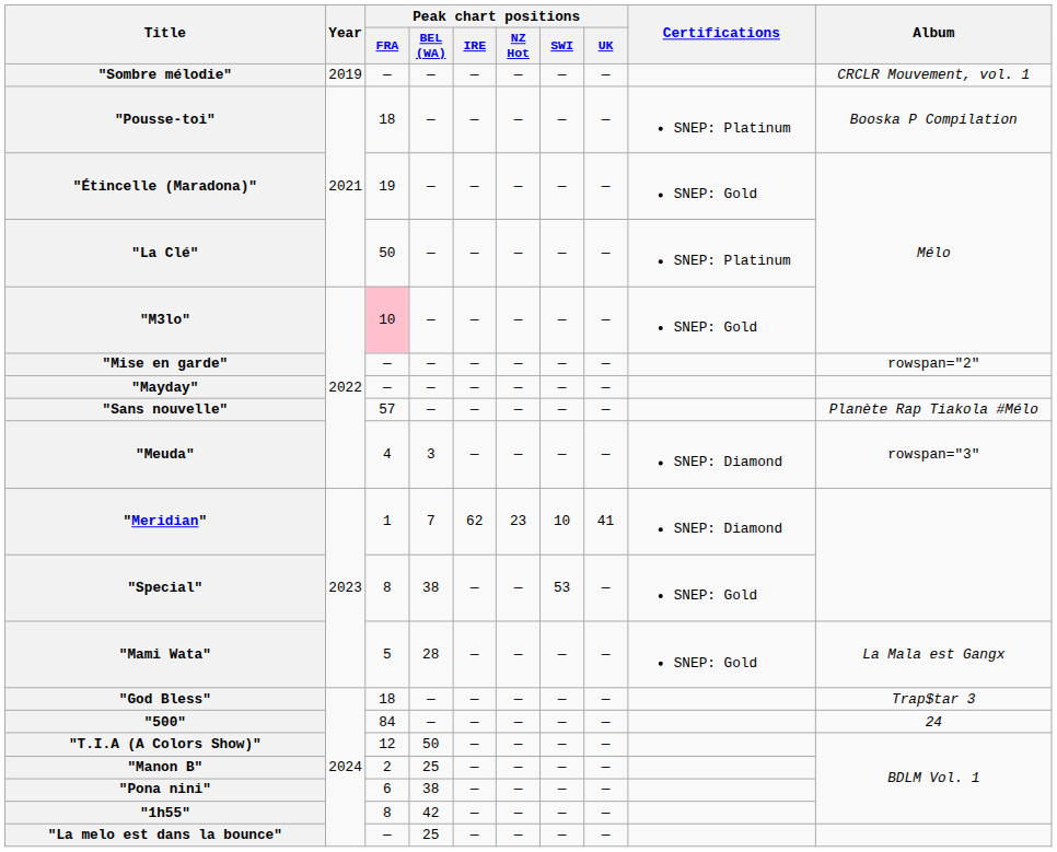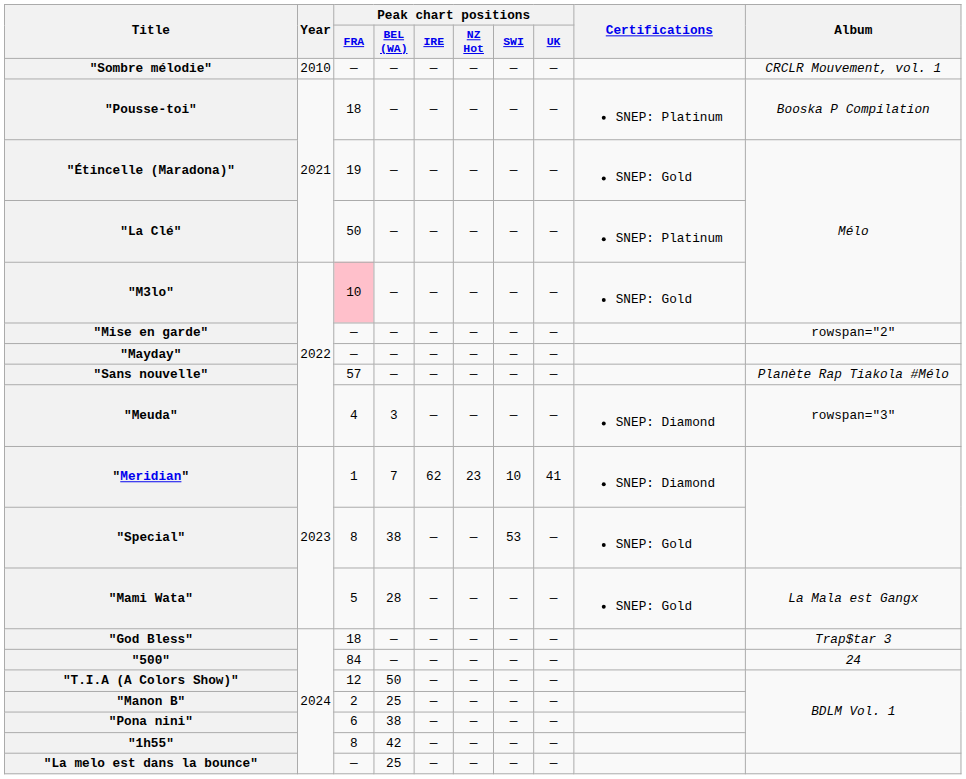"Sombre mélodie" | Year: 2019 -> 2010
